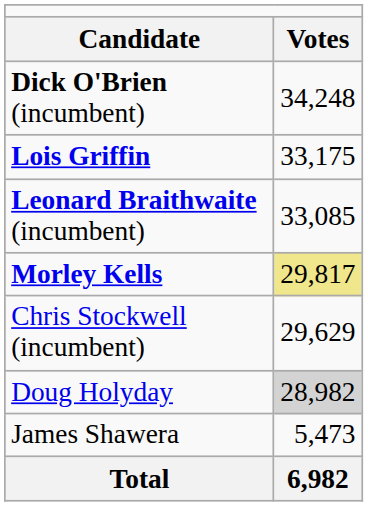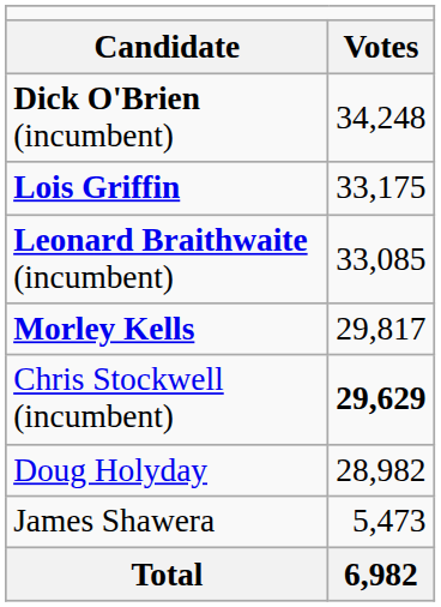Morley Kells | column 2: khaki background -> no background
Chris Stockwell (incumbent) | column 2: normal -> bold
Doug Holyday | column 2: lightgrey background -> no background
